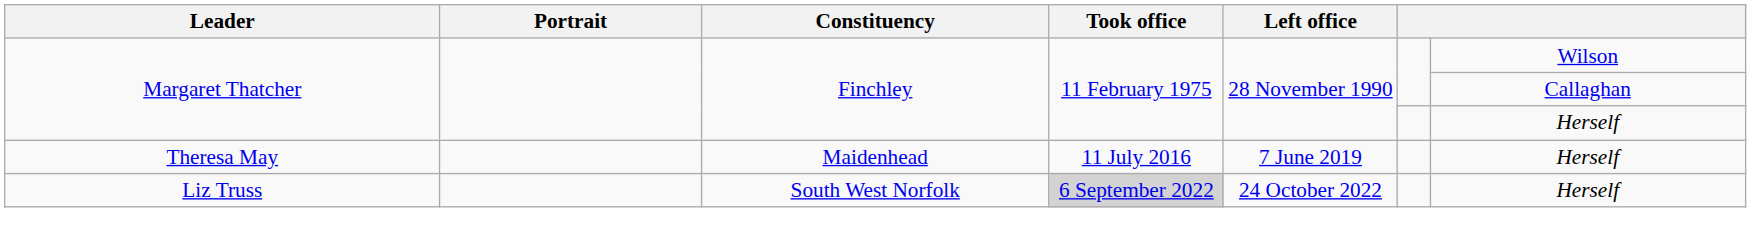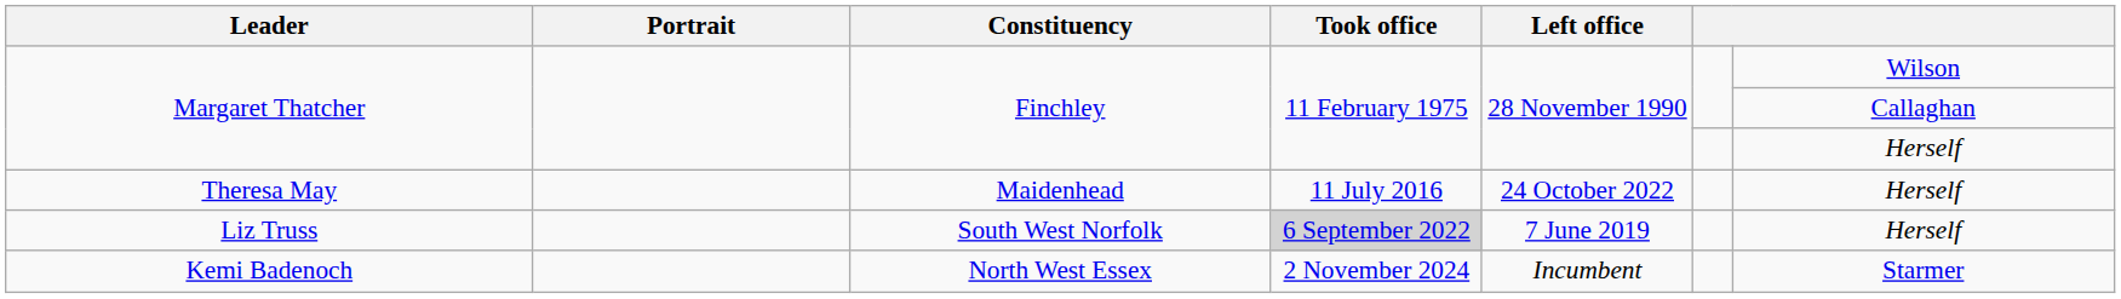Theresa May | Left office: 7 June 2019 -> 24 October 2022
Liz Truss | Left office: 24 October 2022 -> 7 June 2019
+ row: Kemi Badenoch | North West Essex | 2 November 2024 | Incumbent | Starmer
